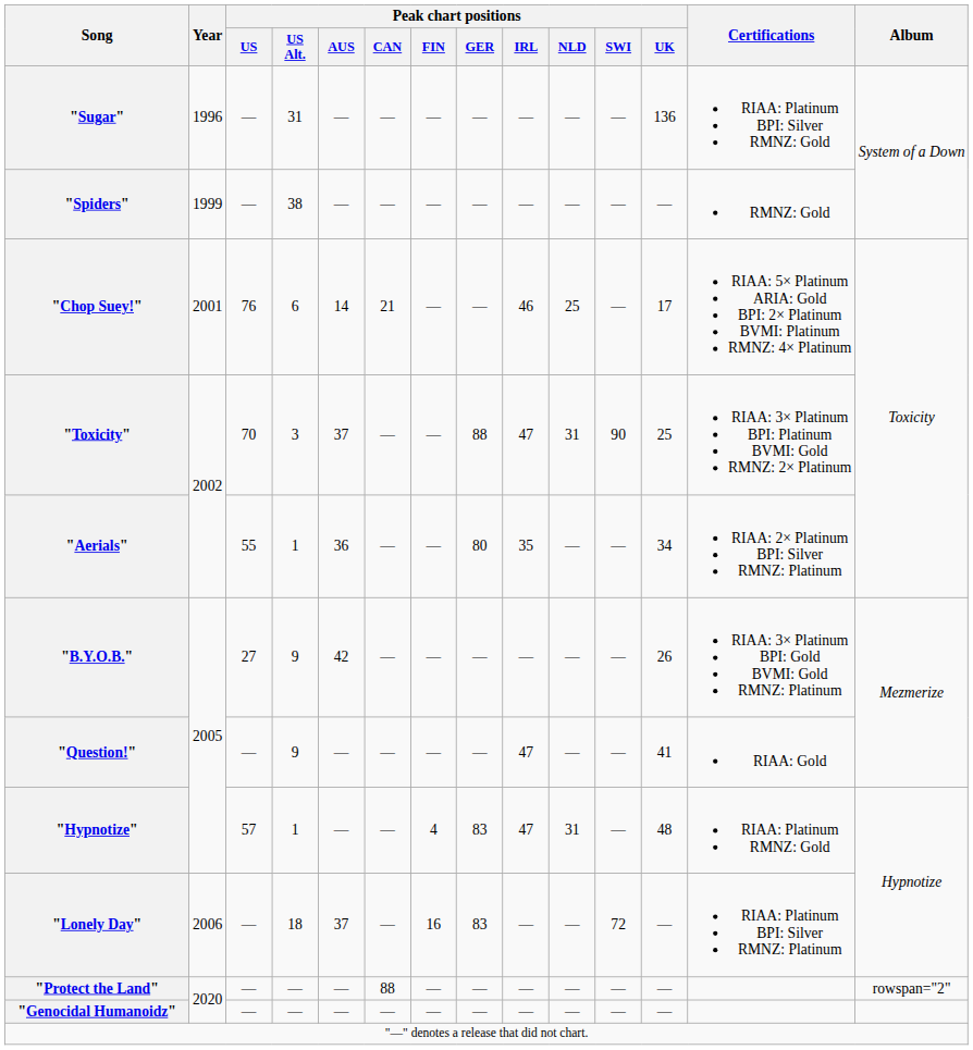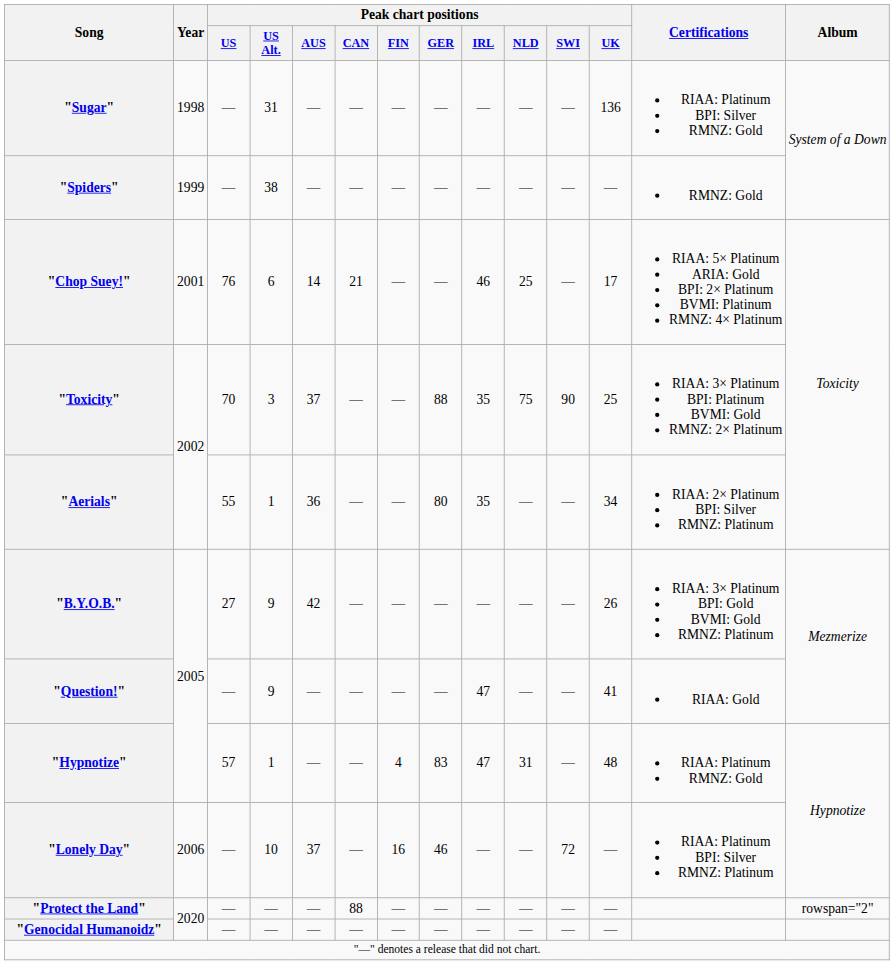"Sugar" | Year: 1996 -> 1998
"Toxicity" | Peak chart positions / IRL: 47 -> 35
"Toxicity" | Peak chart positions / NLD: 31 -> 75
"Lonely Day" | Peak chart positions / US Alt.: 18 -> 10
"Lonely Day" | Peak chart positions / GER: 83 -> 46
